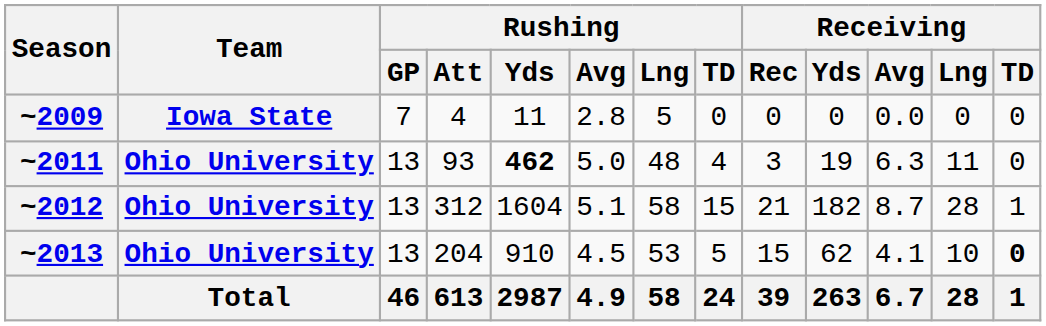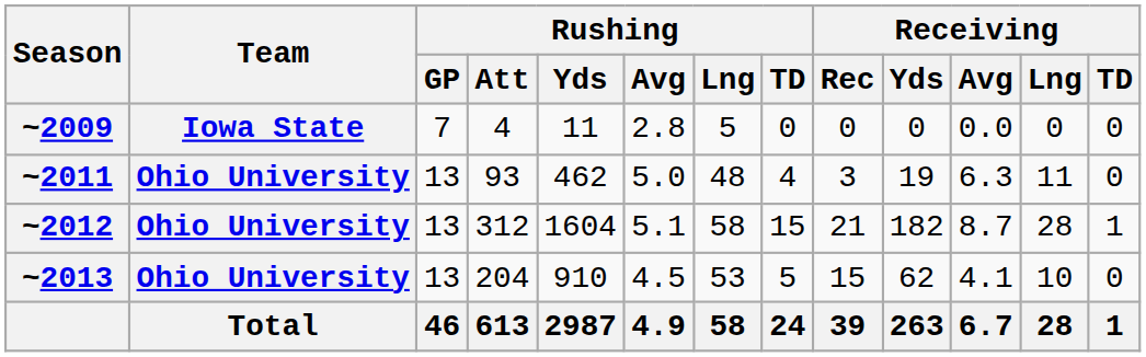~2011 | Rushing / Yds: bold -> normal
~2013 | Receiving / TD: bold -> normal
